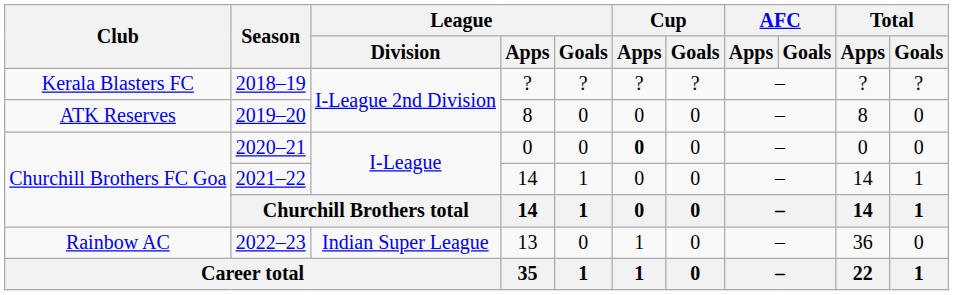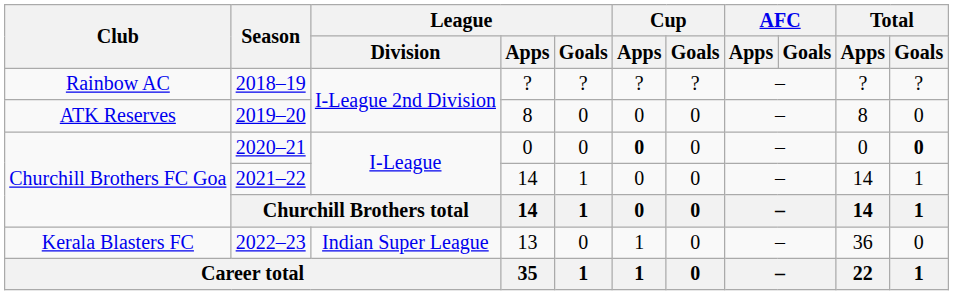2018–19 | Club: Kerala Blasters FC -> Rainbow AC
2020–21 | Total / Goals: normal -> bold
2022–23 | Club: Rainbow AC -> Kerala Blasters FC
